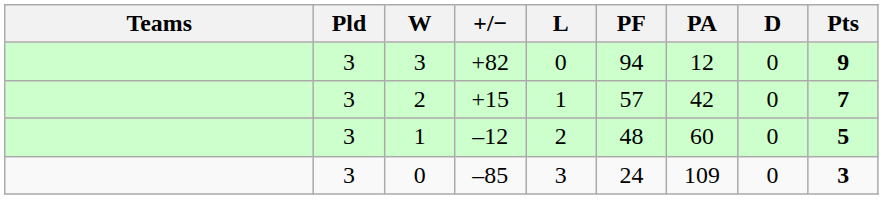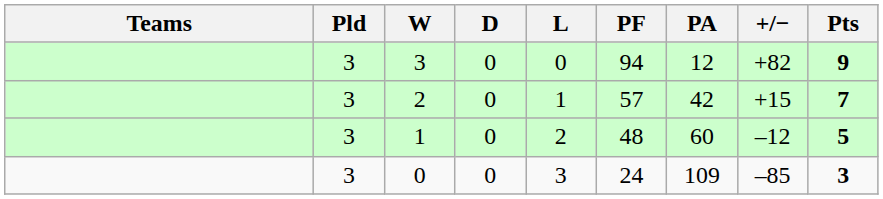columns swapped: D <-> +/−
